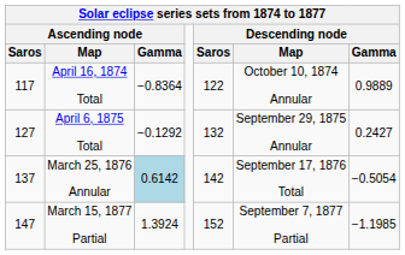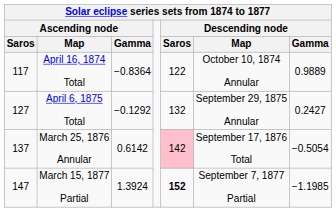March 25, 1876 Annular | Ascending node / Gamma: lightblue background -> no background
March 25, 1876 Annular | Descending node / Saros: no background -> pink background
March 15, 1877 Partial | Descending node / Saros: normal -> bold
